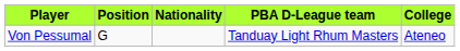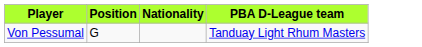- column: College | Ateneo
